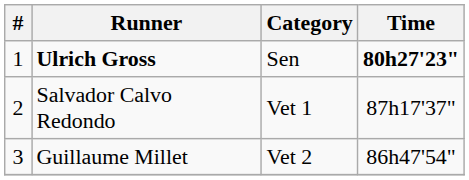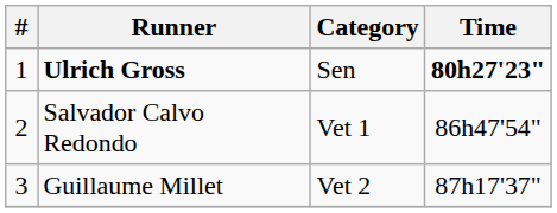Salvador Calvo Redondo | Time: 87h17'37" -> 86h47'54"
Guillaume Millet | Time: 86h47'54" -> 87h17'37"
